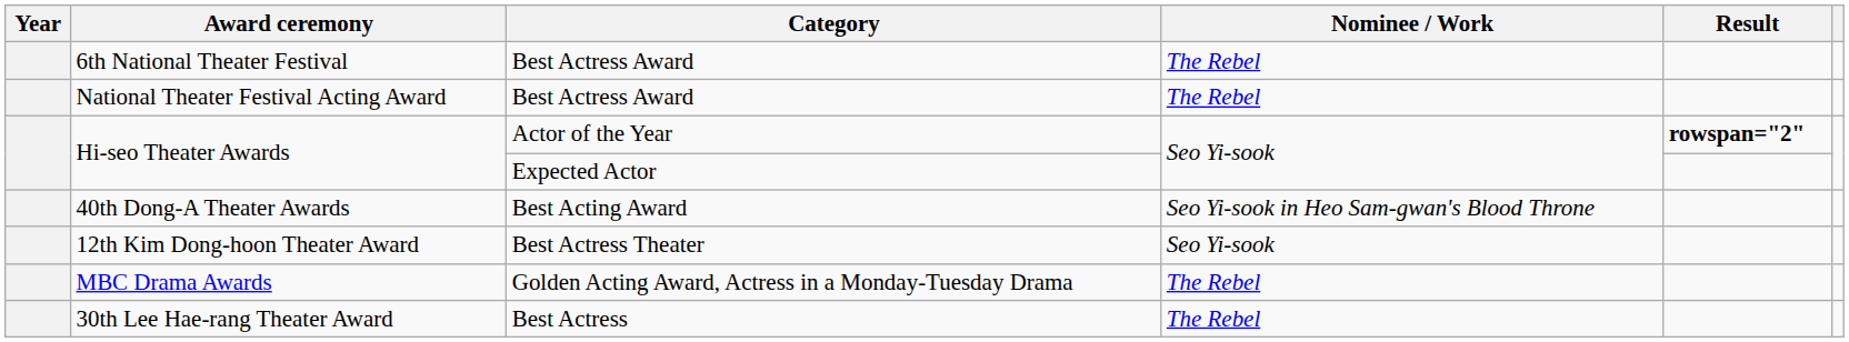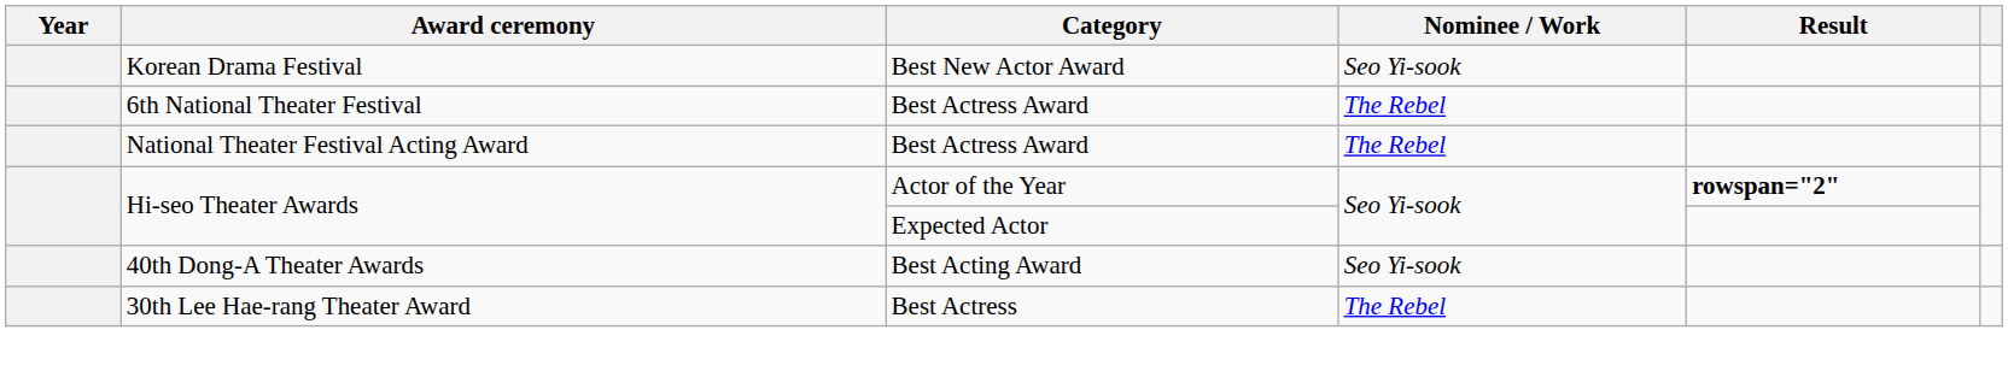+ row: Korean Drama Festival | Best New Actor Award | Seo Yi-sook
40th Dong-A Theater Awards | Nominee / Work: Seo Yi-sook in Heo Sam-gwan's Blood Throne -> Seo Yi-sook
- row: 12th Kim Dong-hoon Theater Award | Best Actress Theater | Seo Yi-sook
- row: MBC Drama Awards | Golden Acting Award, Actress in a Monday-Tuesday Drama | The Rebel
